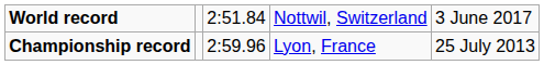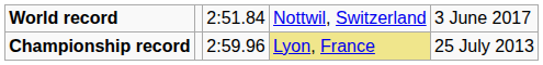Championship record | column 4: no background -> khaki background
